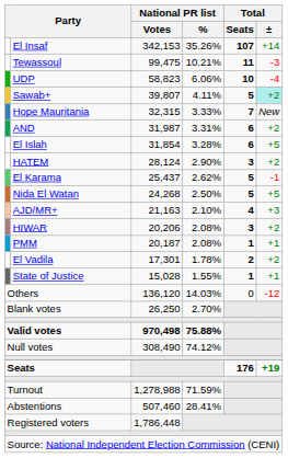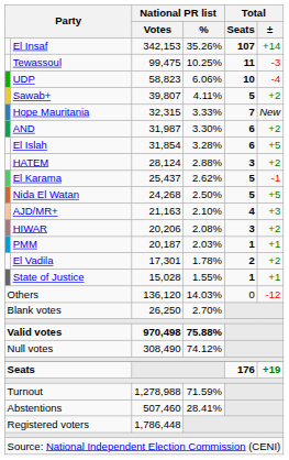Tewassoul | National PR list / %: 10.21% -> 10.25%
Sawab+ | Total / ±: paleturquoise background -> no background
AND | National PR list / %: 3.31% -> 3.30%
HATEM | National PR list / %: 2.90% -> 2.88%
PMM | National PR list / %: 2.08% -> 2.03%
